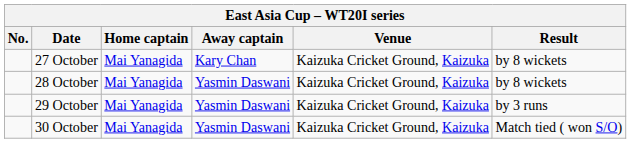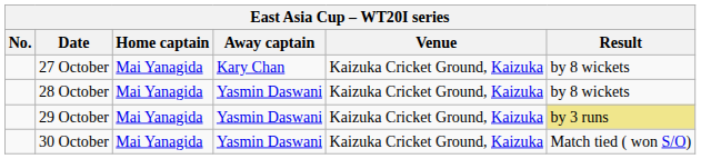29 October | Result: no background -> khaki background
